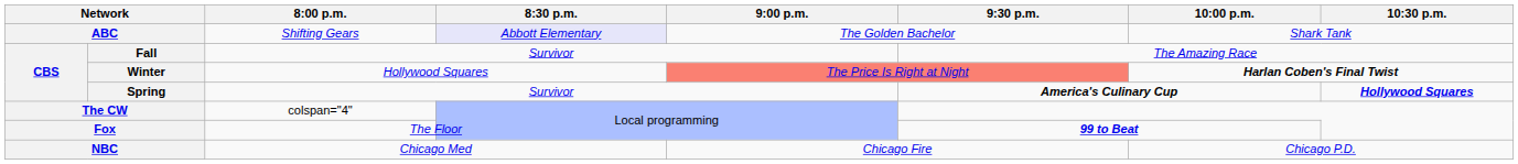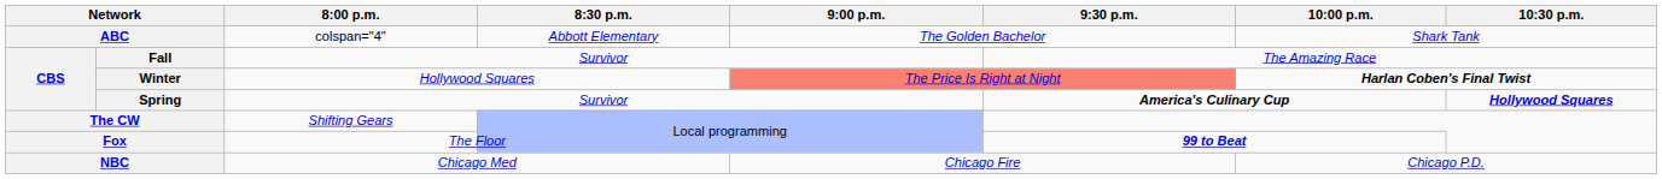ABC | 8:00 p.m.: Shifting Gears -> colspan="4"
ABC | 8:30 p.m.: lavender background -> no background
The CW | 8:00 p.m.: colspan="4" -> Shifting Gears
